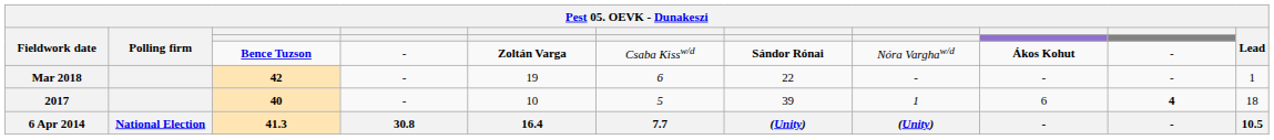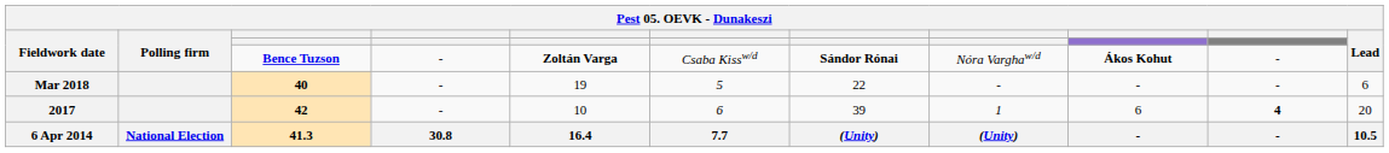Mar 2018 | column 3: 42 -> 40
Mar 2018 | column 6: 6 -> 5
Mar 2018 | Lead: 1 -> 6
2017 | column 3: 40 -> 42
2017 | column 6: 5 -> 6
2017 | Lead: 18 -> 20
